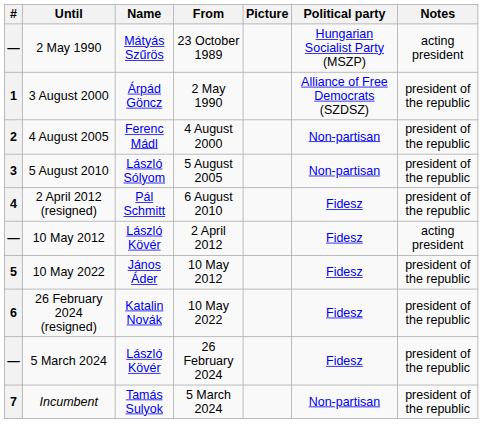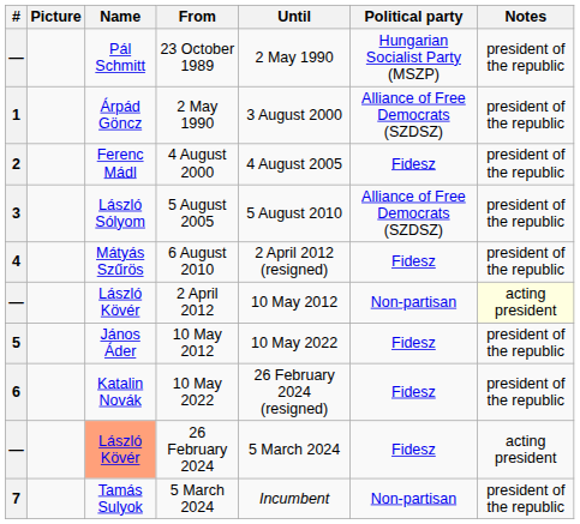columns swapped: Picture <-> Until
23 October 1989 | Name: Mátyás Szűrös -> Pál Schmitt
23 October 1989 | Notes: acting president -> president of the republic
4 August 2000 | Political party: Non-partisan -> Fidesz
5 August 2005 | Political party: Non-partisan -> Alliance of Free Democrats (SZDSZ)
6 August 2010 | Name: Pál Schmitt -> Mátyás Szűrös
2 April 2012 | Political party: Fidesz -> Non-partisan
2 April 2012 | Notes: no background -> lightyellow background
26 February 2024 | Name: no background -> lightsalmon background
26 February 2024 | Notes: president of the republic -> acting president
